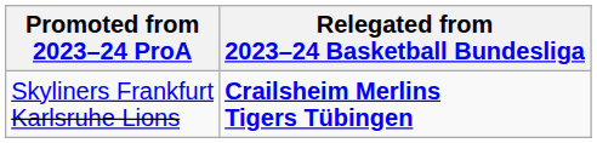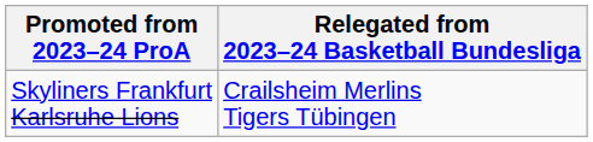Skyliners Frankfurt Karlsruhe Lions | Relegated from 2023–24 Basketball Bundesliga: bold -> normal
